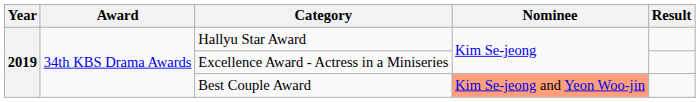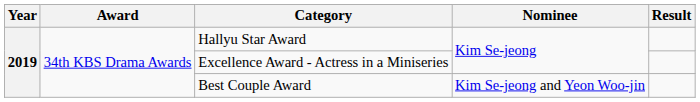Best Couple Award | Nominee: lightsalmon background -> no background
